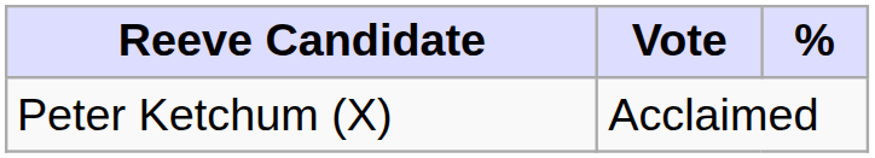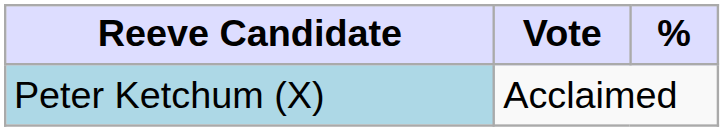Peter Ketchum (X) | Reeve Candidate: no background -> lightblue background
